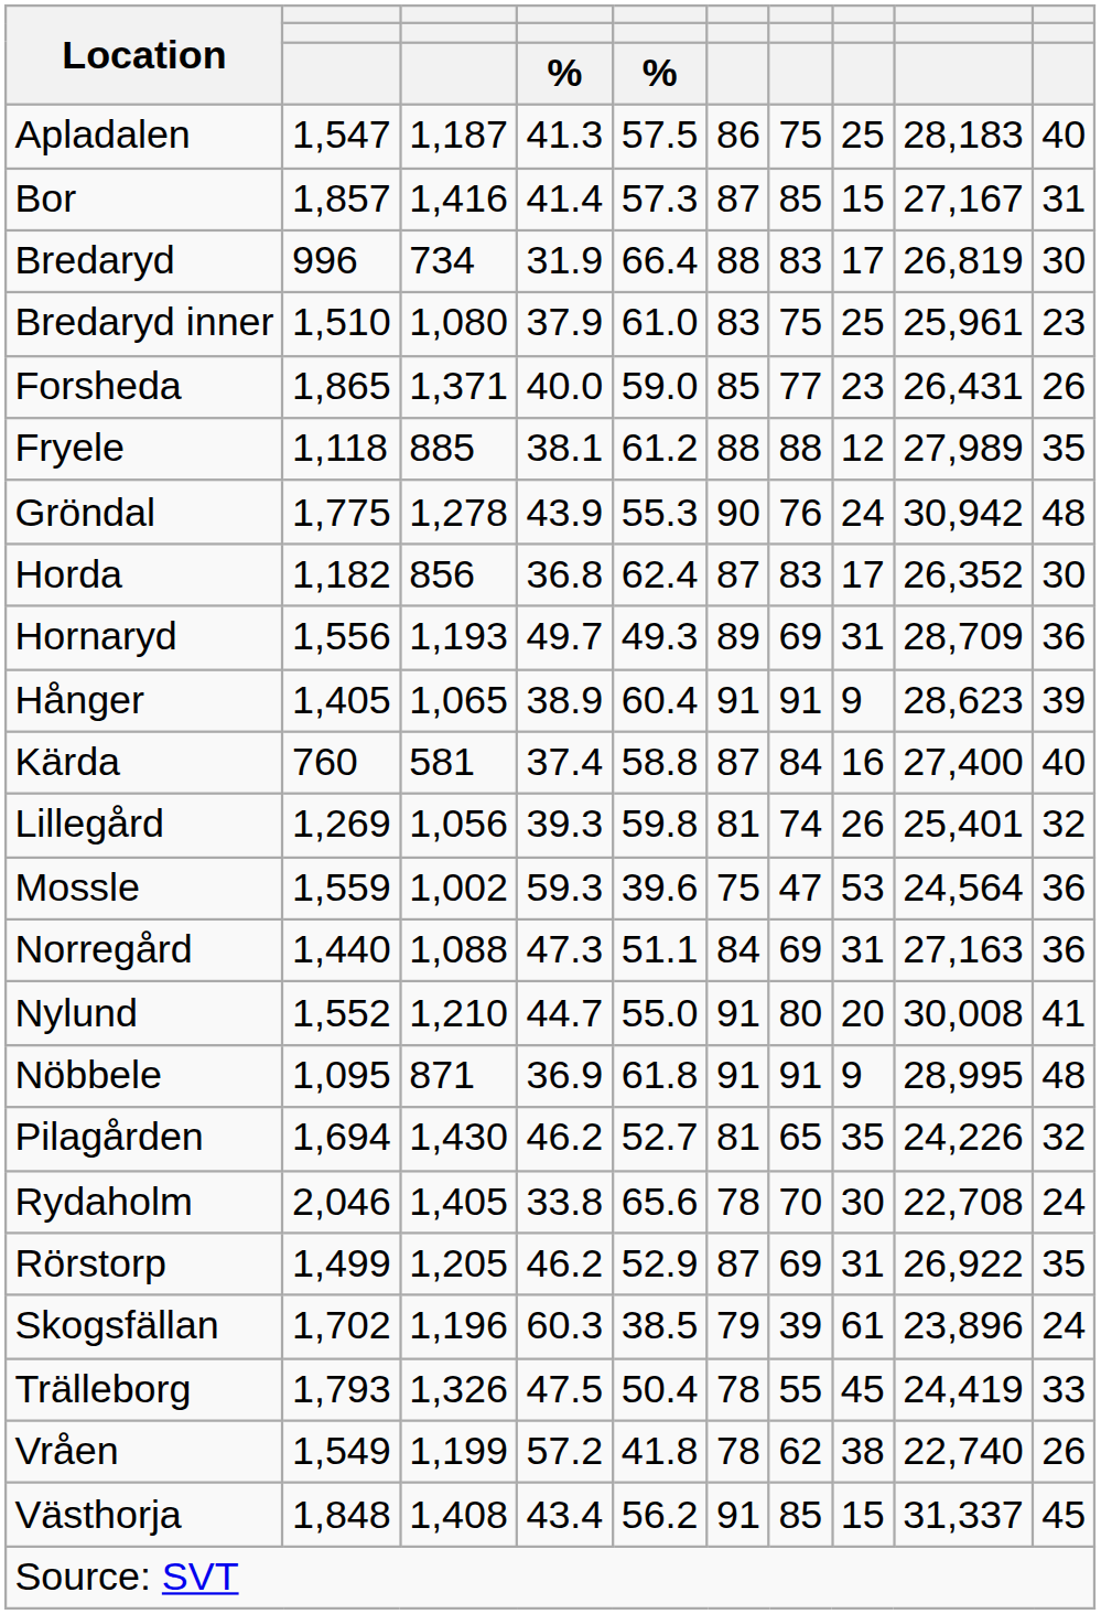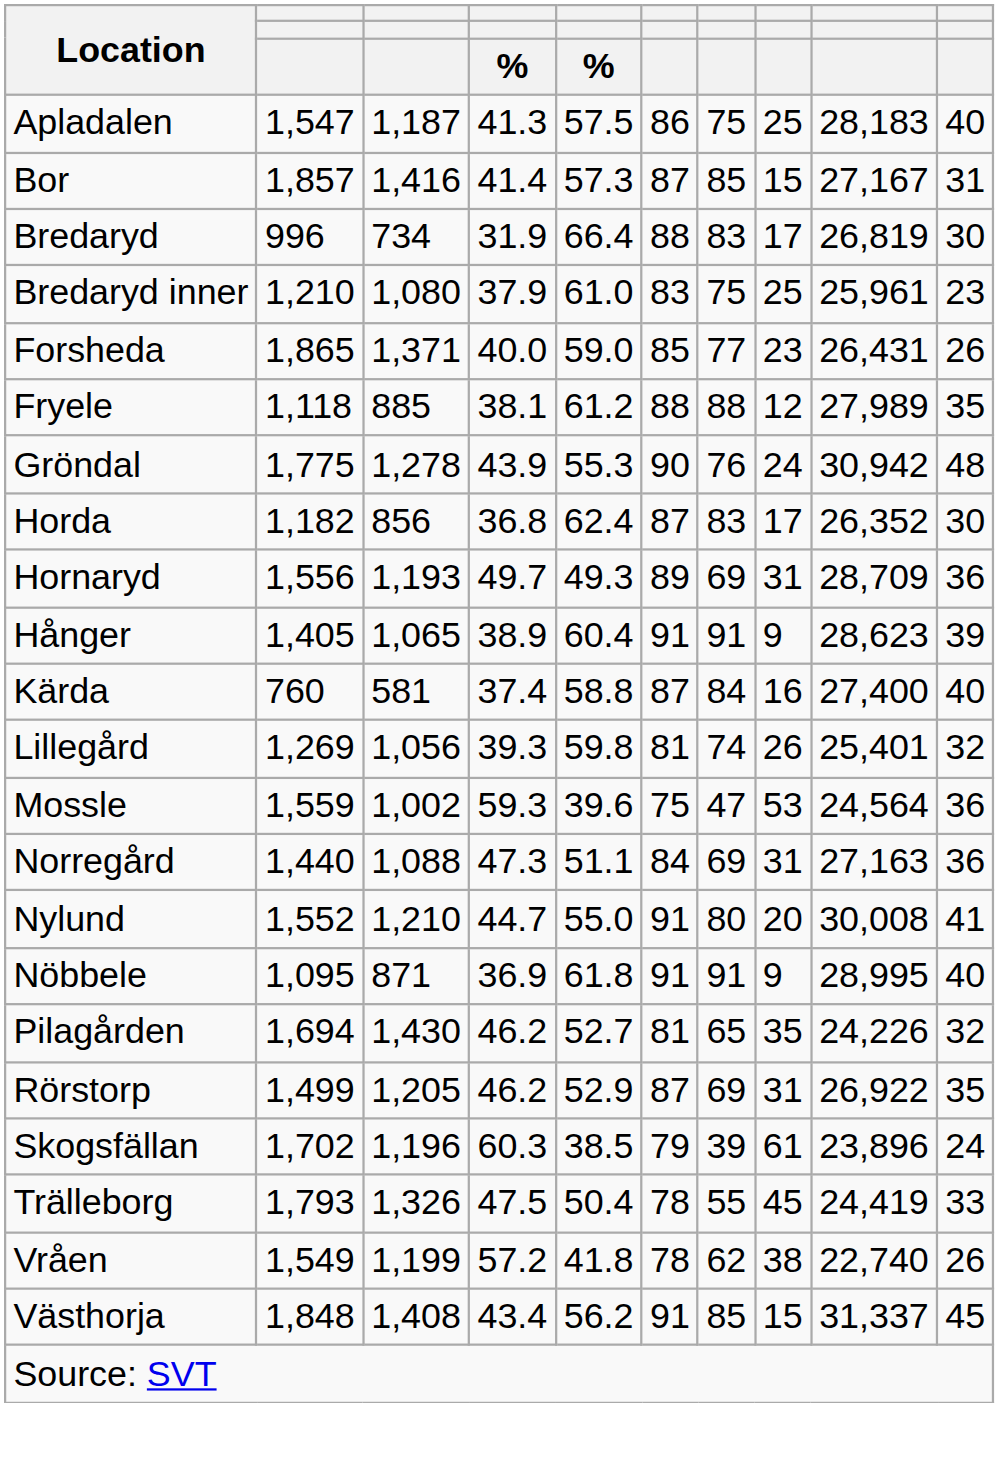Bredaryd inner | column 2: 1,510 -> 1,210
Nöbbele | column 10: 48 -> 40
- row: Rydaholm | 2,046 | 1,405 | 33.8 | 65.6 | 78 | 70 | 30 | 22,708 | 24
